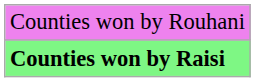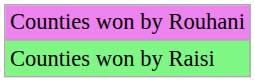row 2 | column 1: bold -> normal
